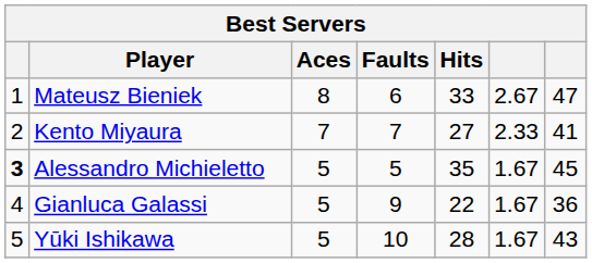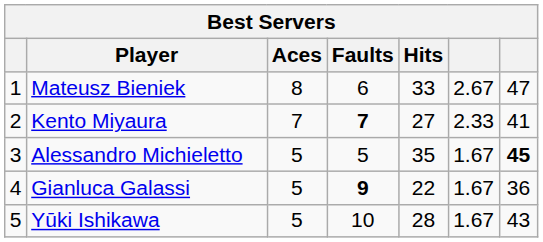Kento Miyaura | Faults: normal -> bold
Alessandro Michieletto | column 1: bold -> normal
Alessandro Michieletto | column 7: normal -> bold
Gianluca Galassi | Faults: normal -> bold
